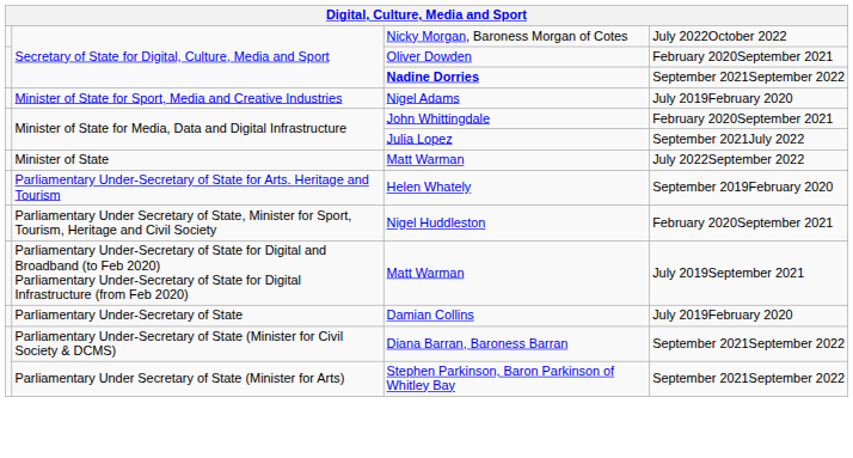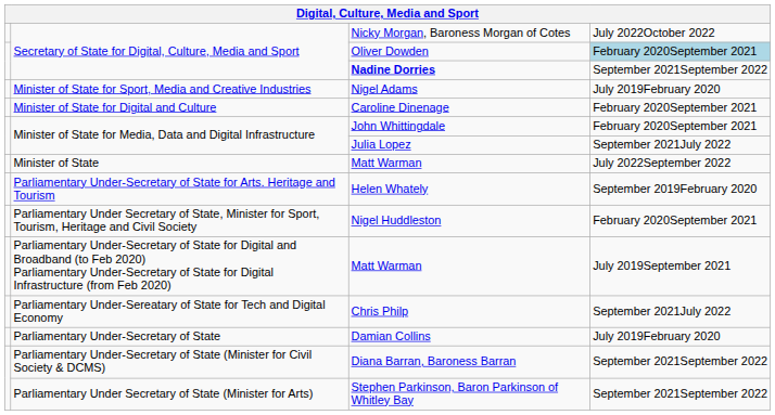Oliver Dowden | column 4: no background -> lightblue background
+ row: Minister of State for Digital and Culture | Caroline Dinenage | February 2020September 2021
+ row: Parliamentary Under-Sereatary of State for Tech and Digital Economy | Chris Philp | September 2021July 2022
